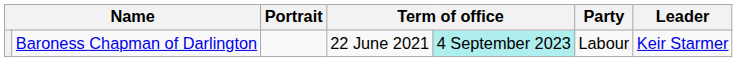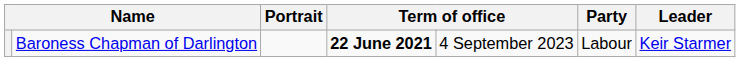Baroness Chapman of Darlington | column 4: normal -> bold
Baroness Chapman of Darlington | column 5: paleturquoise background -> no background
